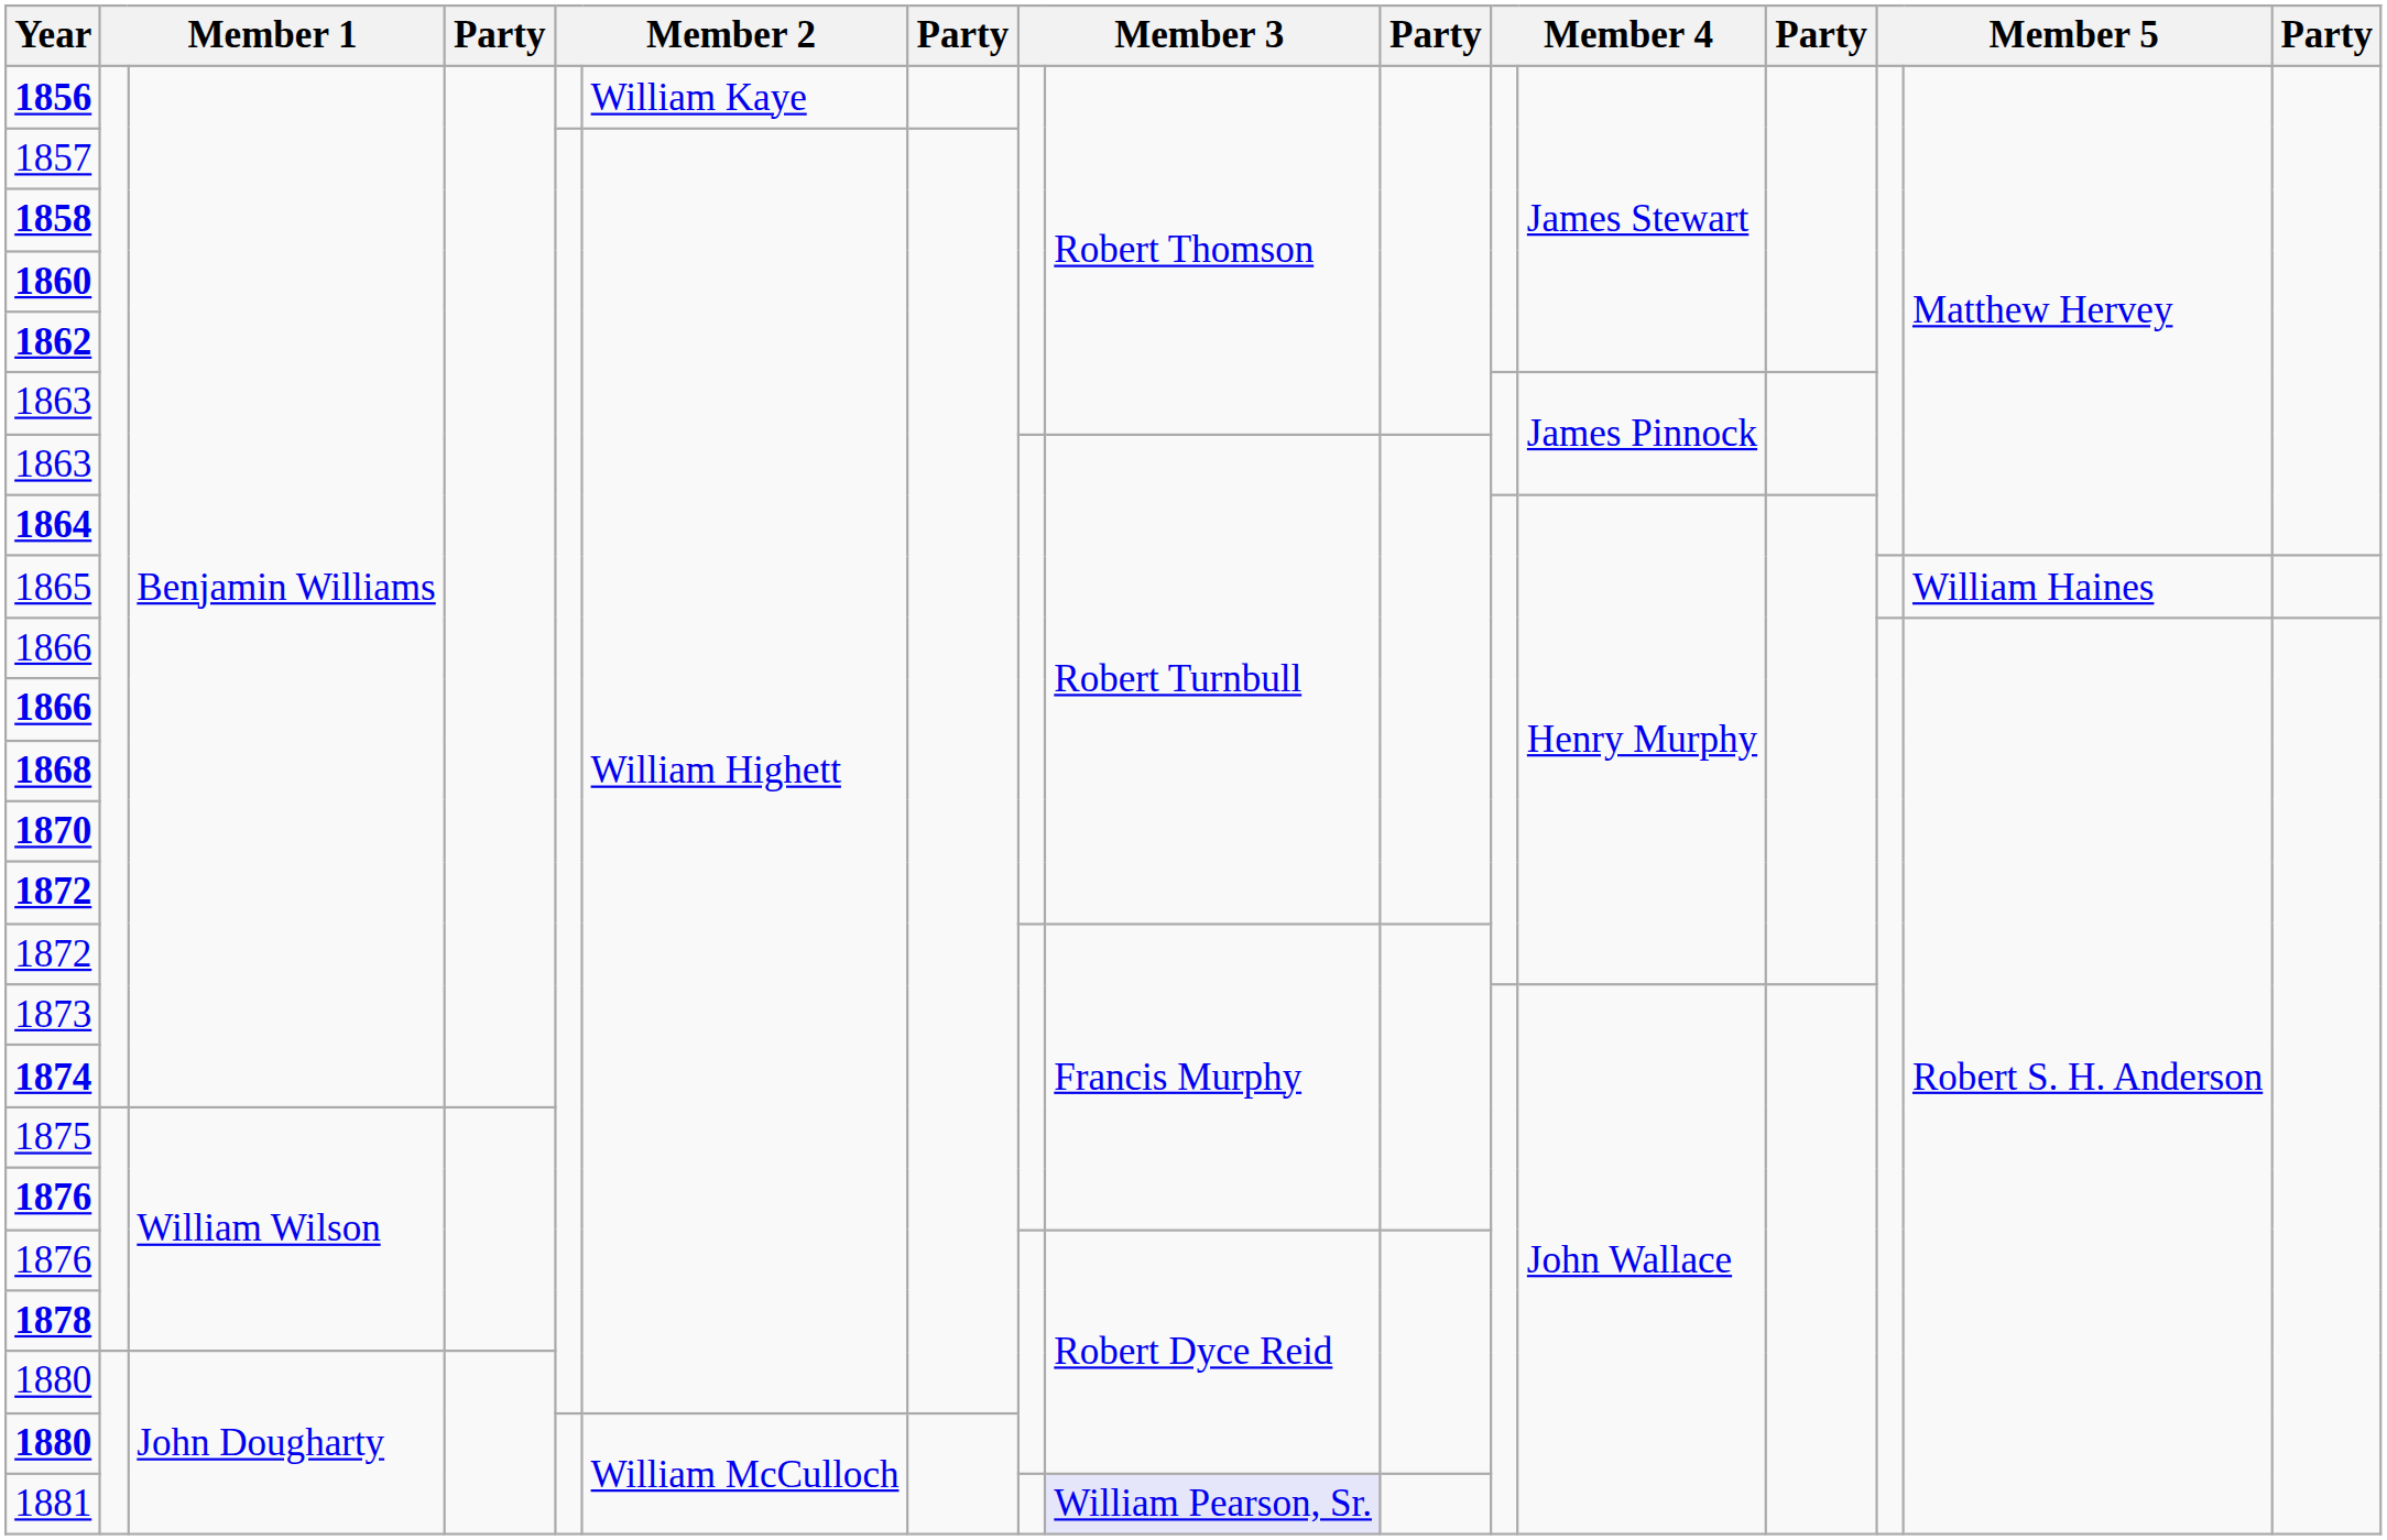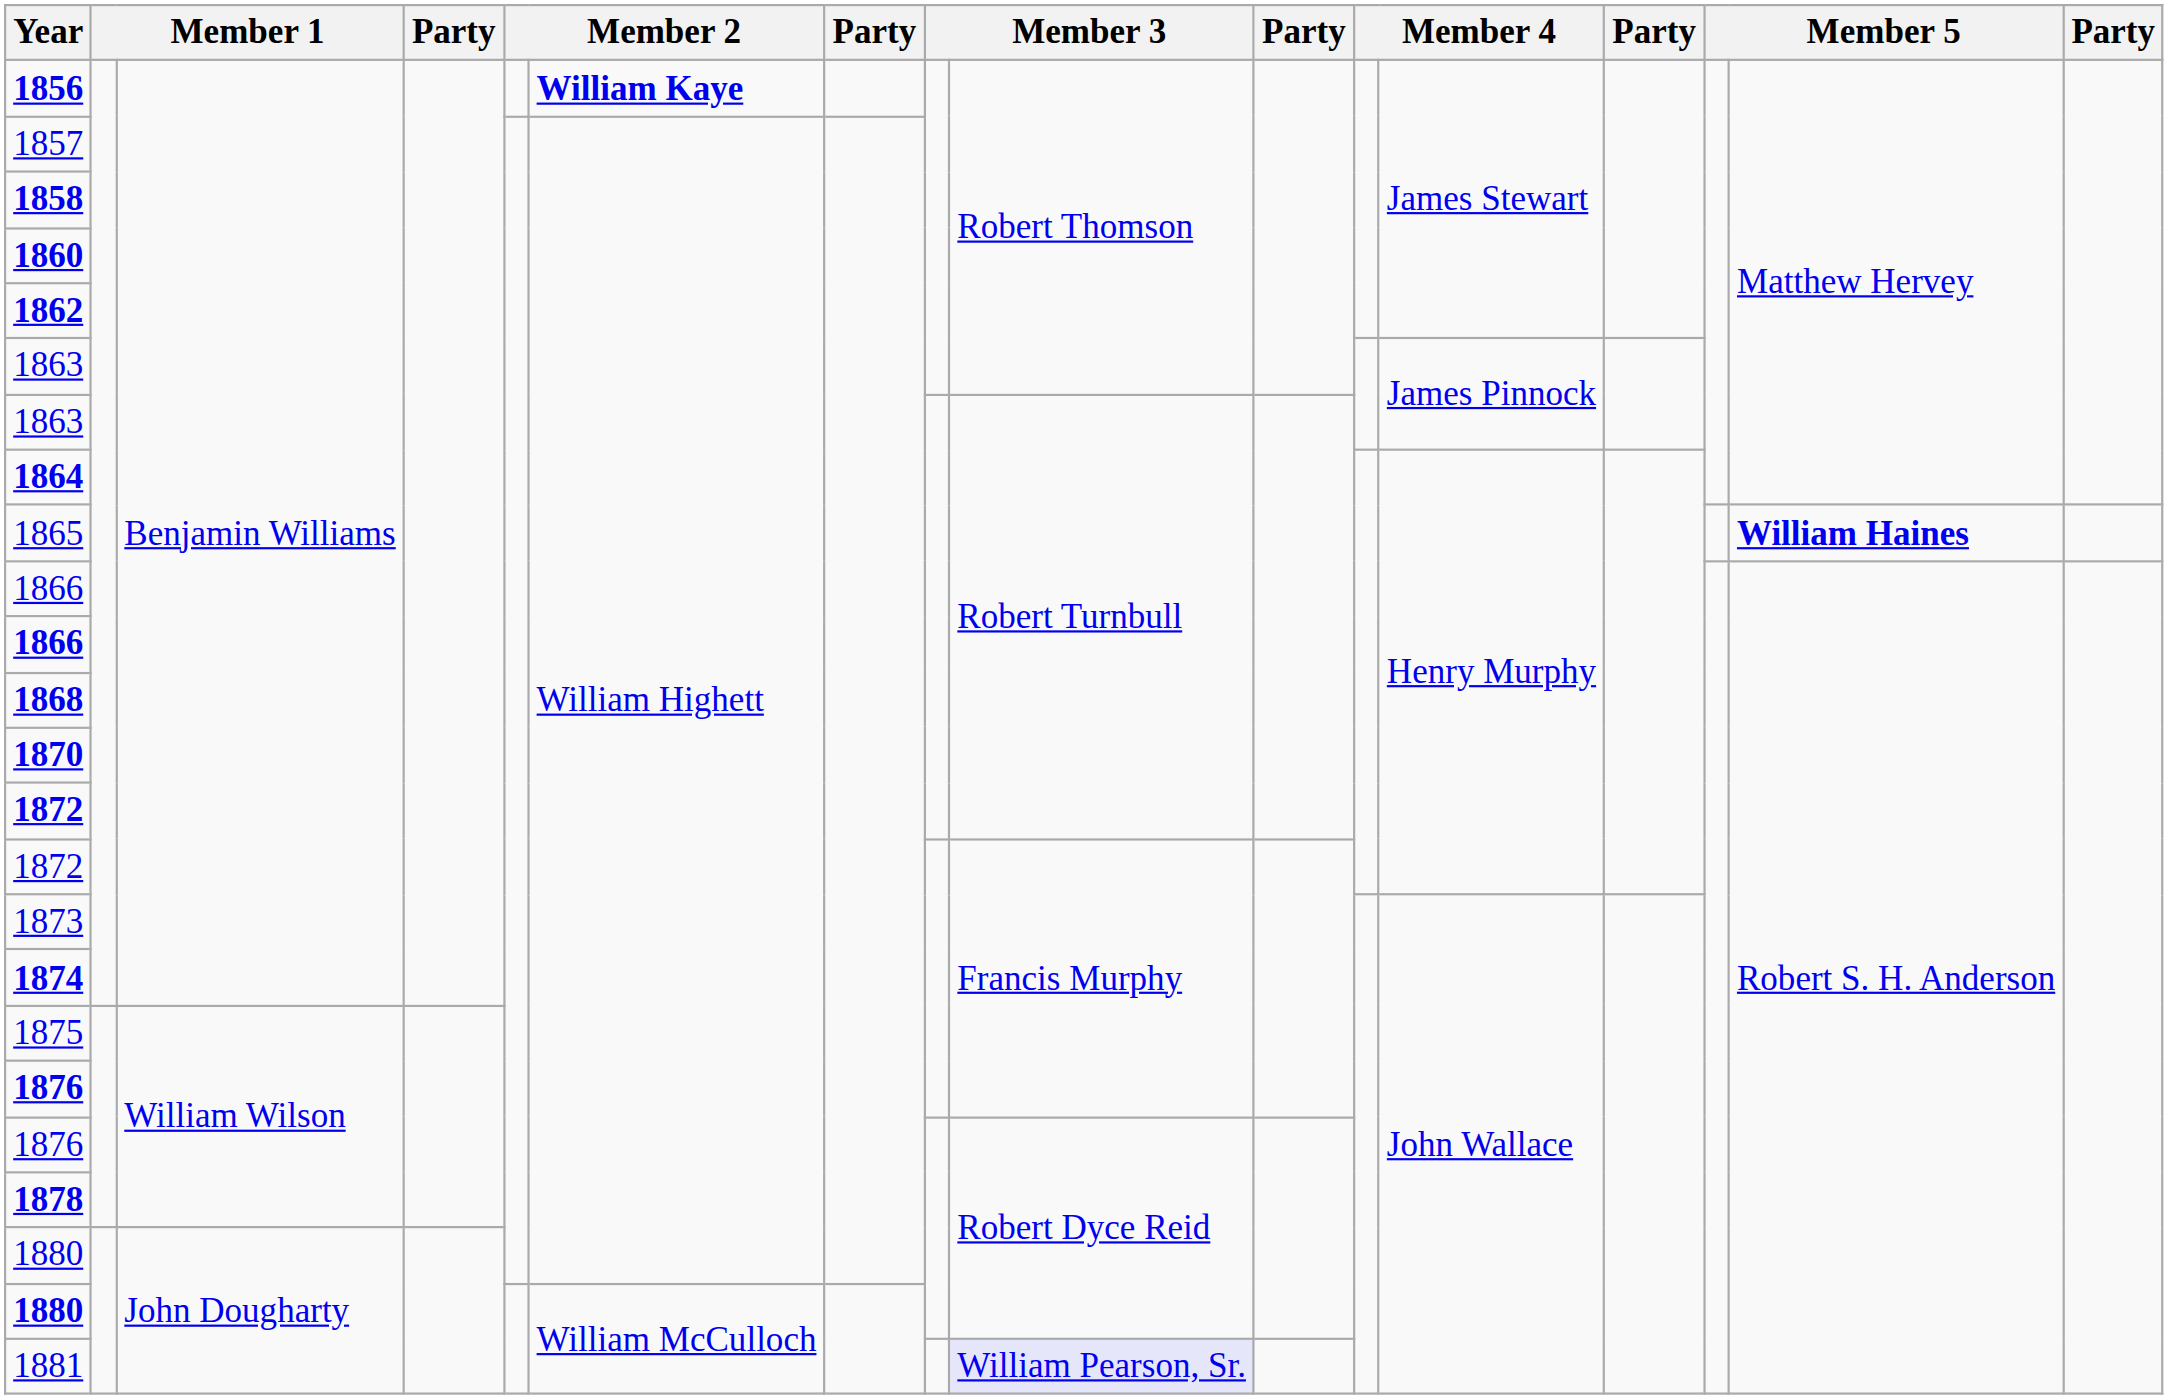1856 | column 6: normal -> bold
1865 | column 15: normal -> bold
